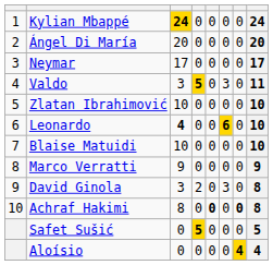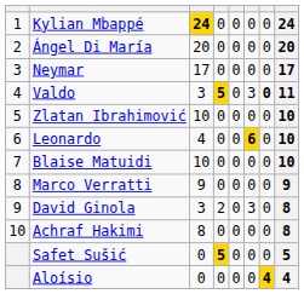Valdo | column 7: normal -> bold
Leonardo | column 3: bold -> normal
Achraf Hakimi | column 5: bold -> normal
Achraf Hakimi | column 7: bold -> normal
